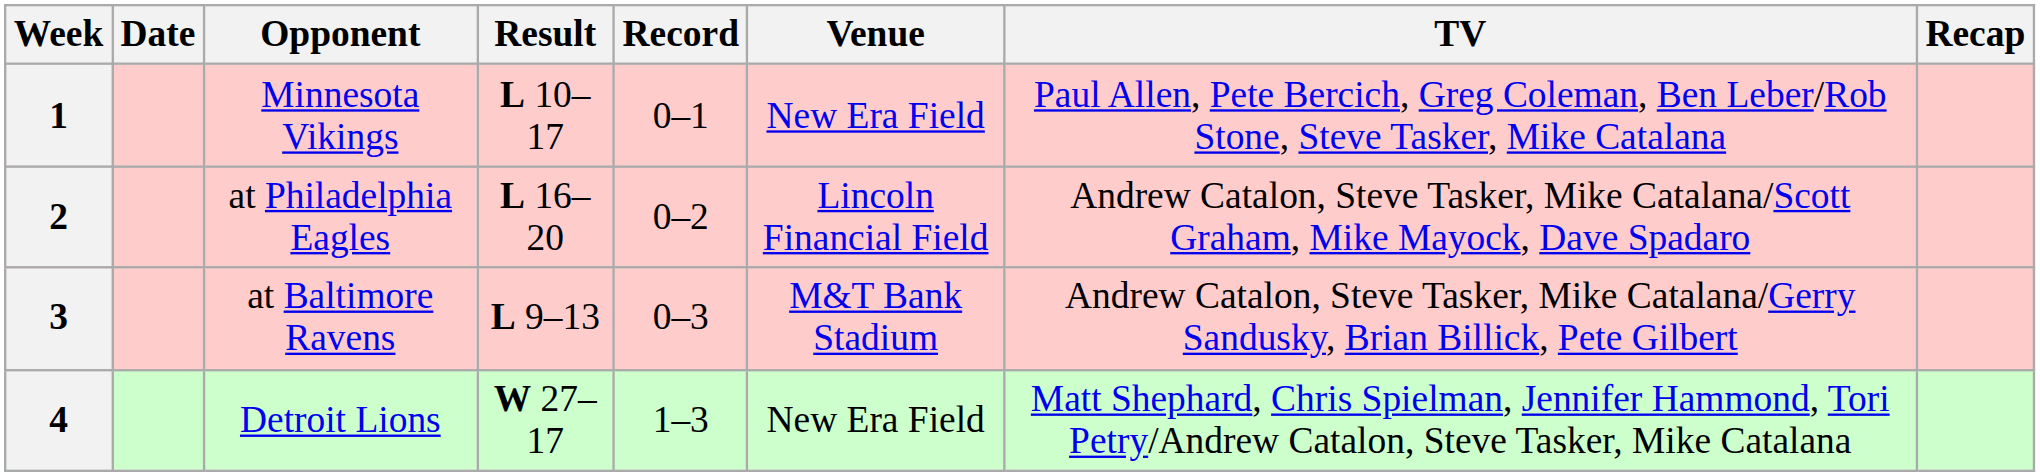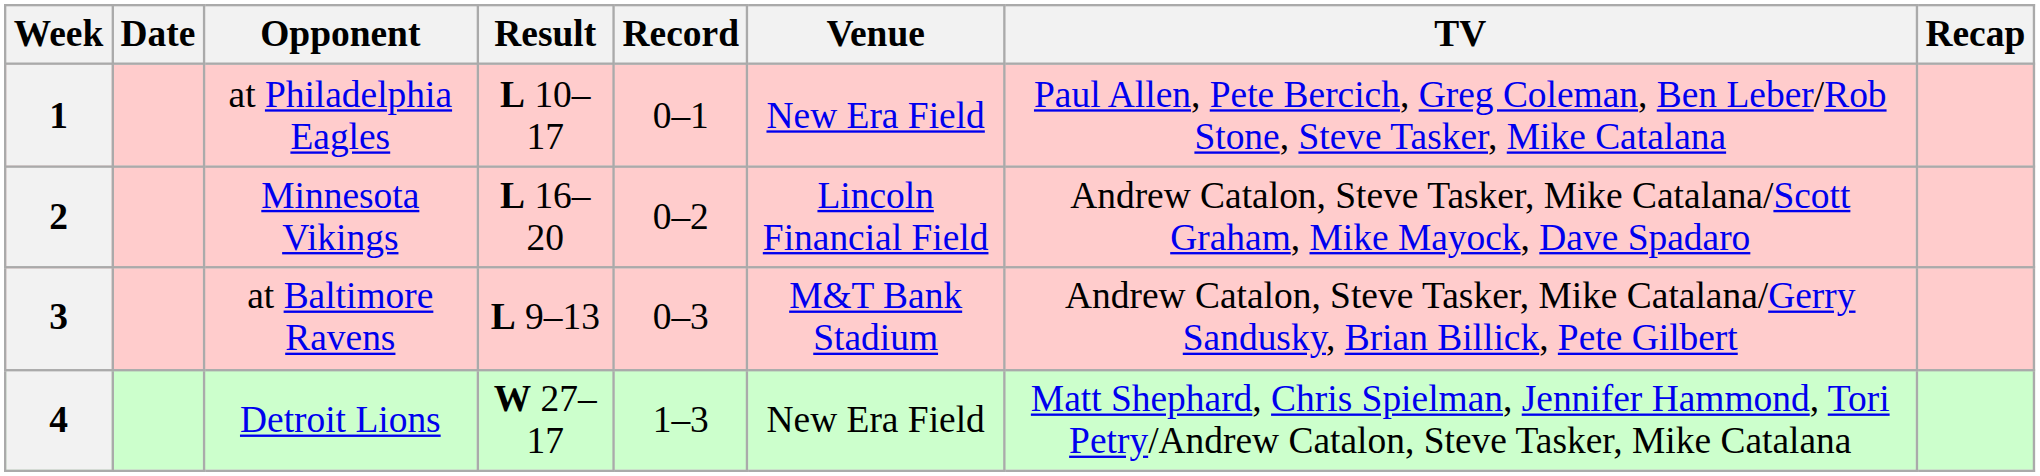1 | Opponent: Minnesota Vikings -> at Philadelphia Eagles
2 | Opponent: at Philadelphia Eagles -> Minnesota Vikings
